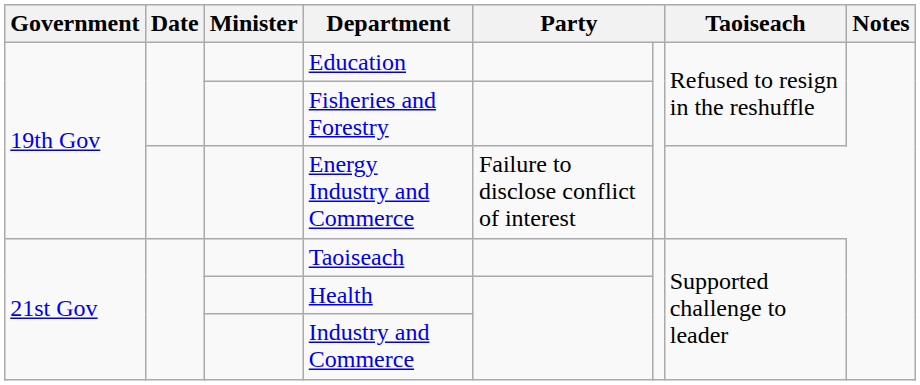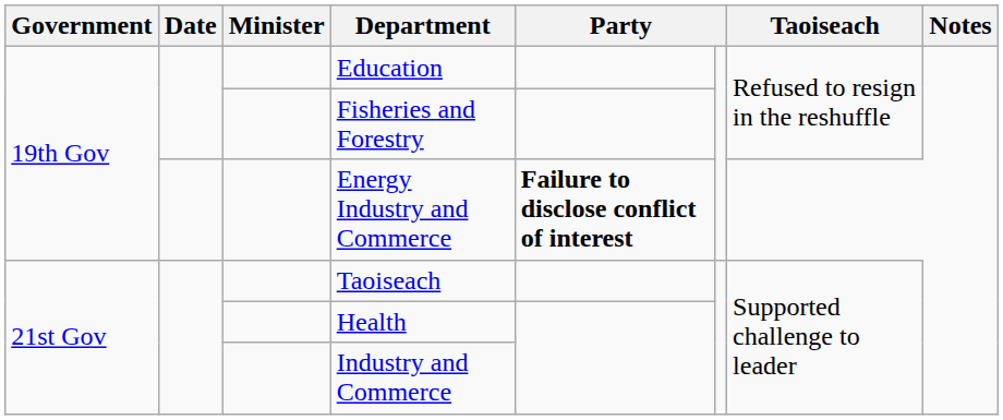Energy Industry and Commerce | column 5: normal -> bold
